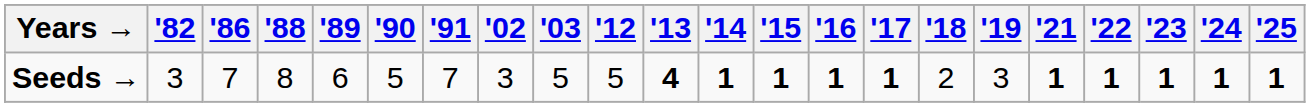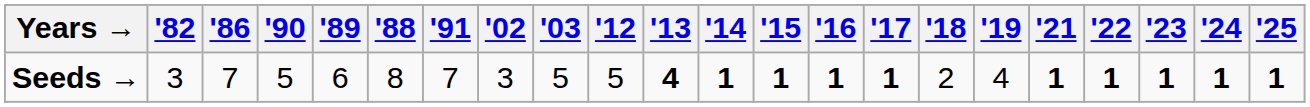columns swapped: '88 <-> '90
Seeds → | '19: 3 -> 4
